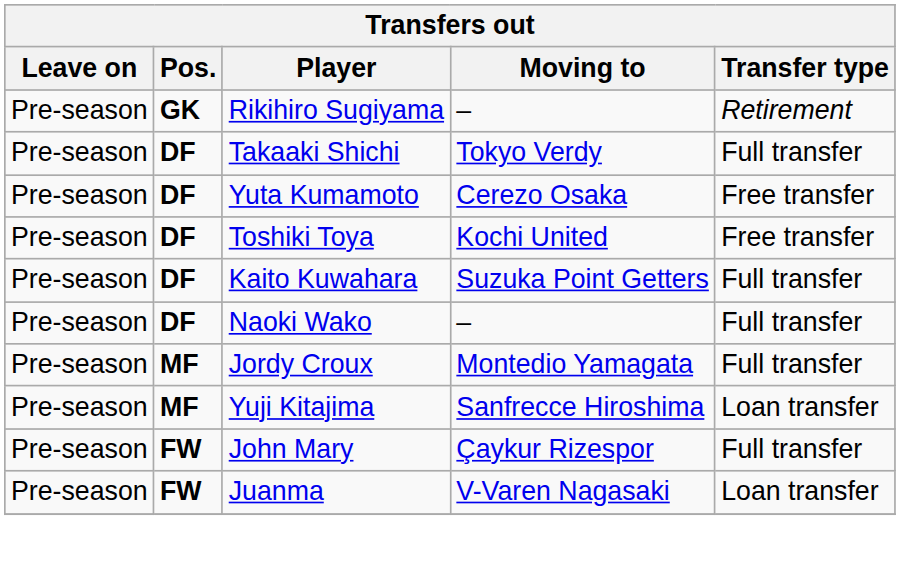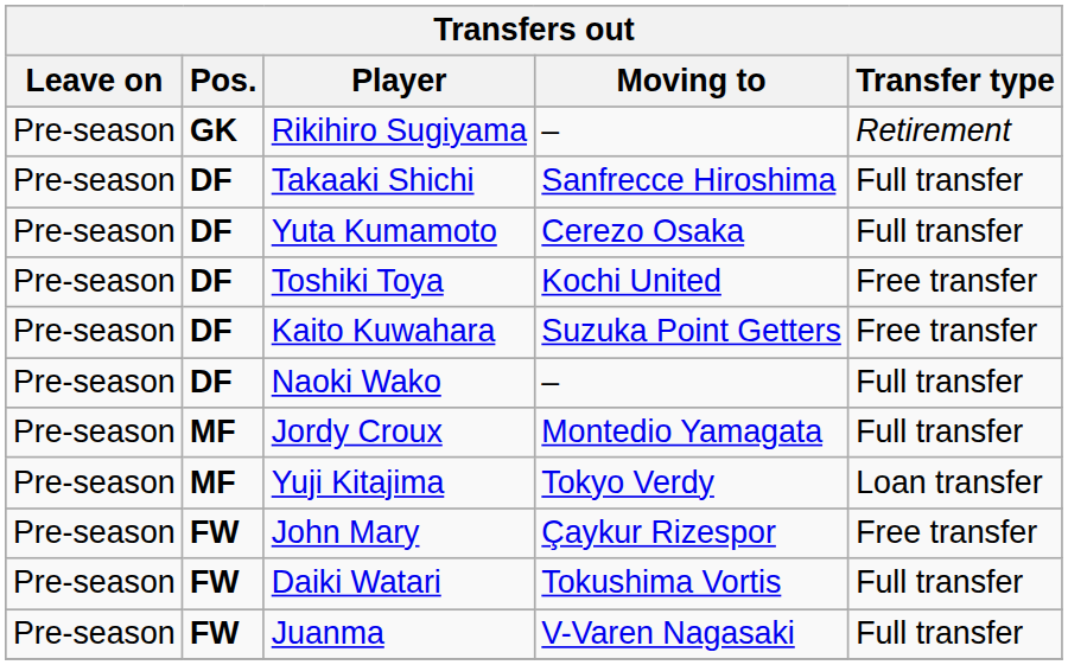Takaaki Shichi | Moving to: Tokyo Verdy -> Sanfrecce Hiroshima
Yuta Kumamoto | Transfer type: Free transfer -> Full transfer
Kaito Kuwahara | Transfer type: Full transfer -> Free transfer
Yuji Kitajima | Moving to: Sanfrecce Hiroshima -> Tokyo Verdy
John Mary | Transfer type: Full transfer -> Free transfer
+ row: Pre-season | FW | Daiki Watari | Tokushima Vortis | Full transfer
Juanma | Transfer type: Loan transfer -> Full transfer
